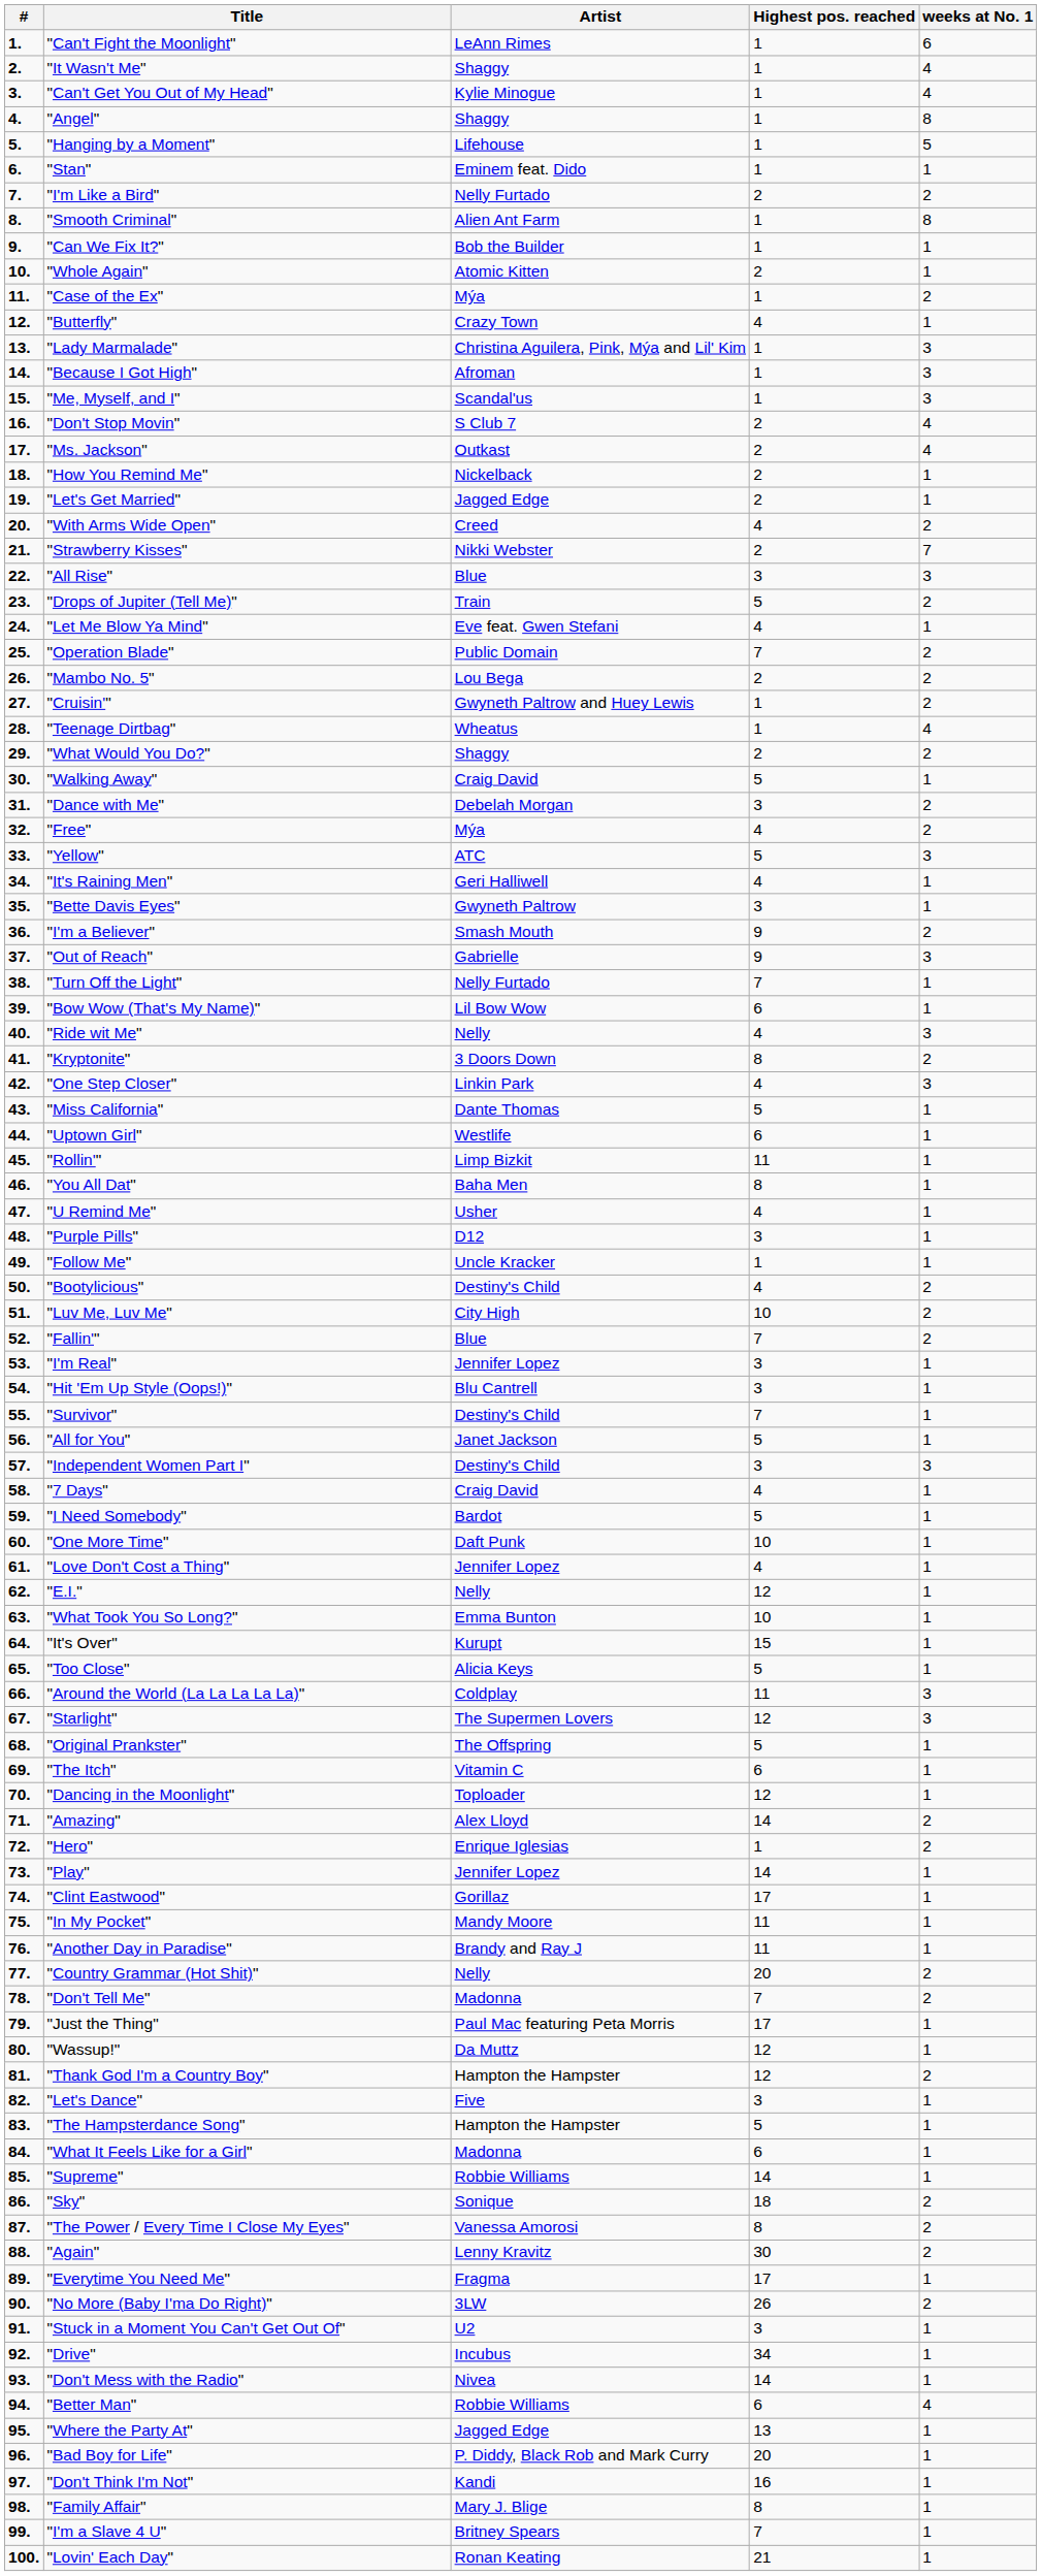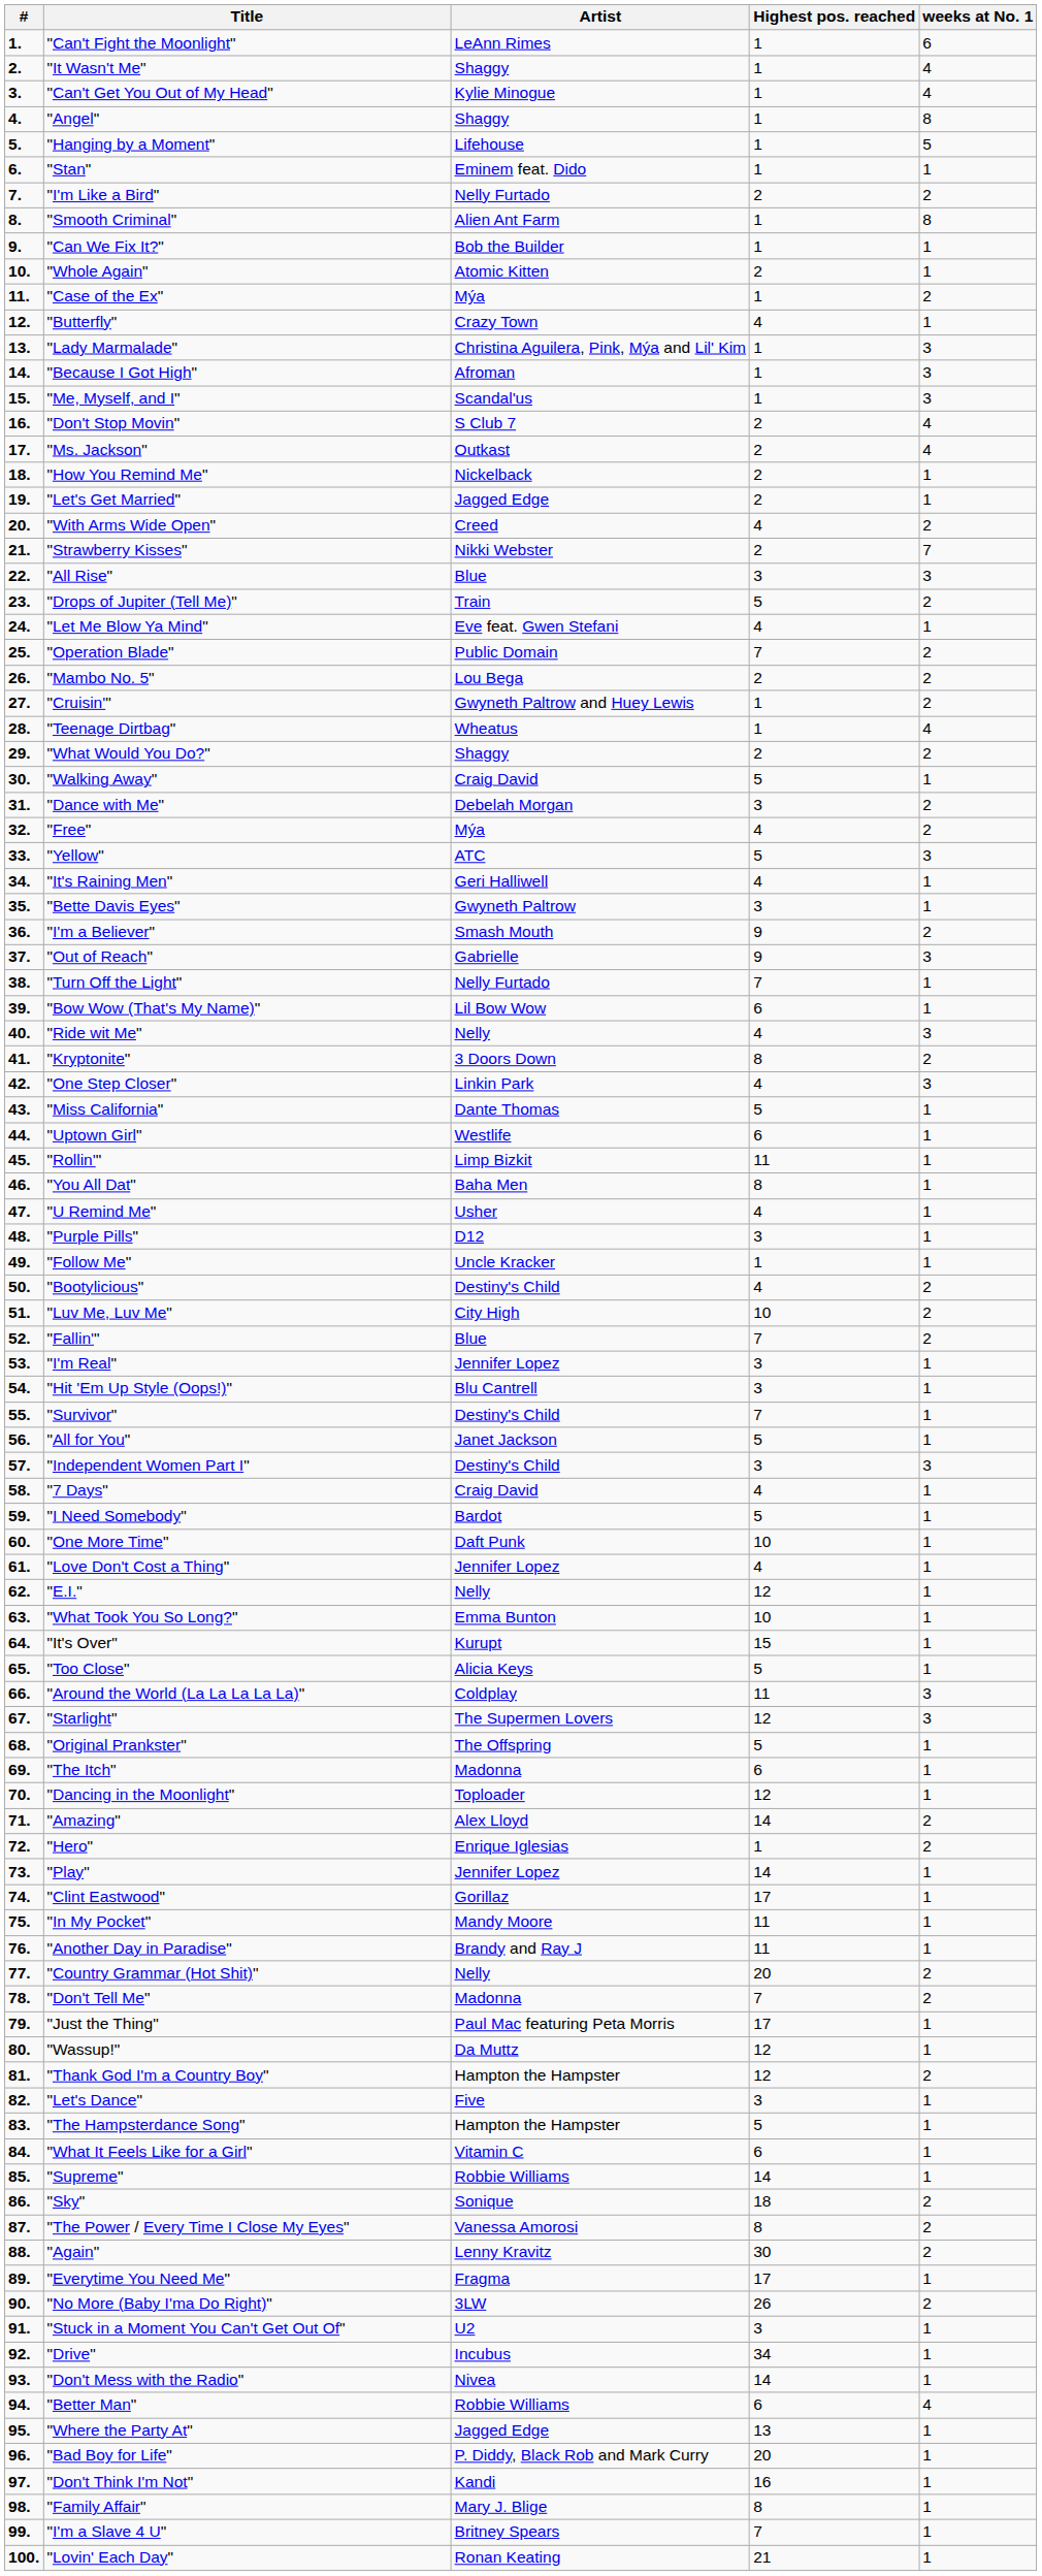"The Itch" | Artist: Vitamin C -> Madonna
"What It Feels Like for a Girl" | Artist: Madonna -> Vitamin C
